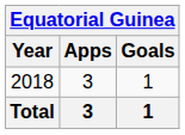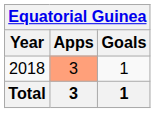2018 | Apps: no background -> lightsalmon background
